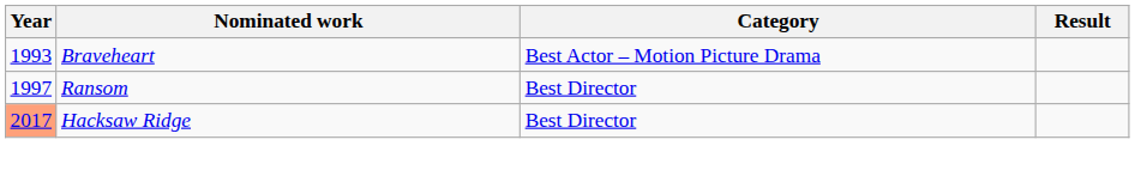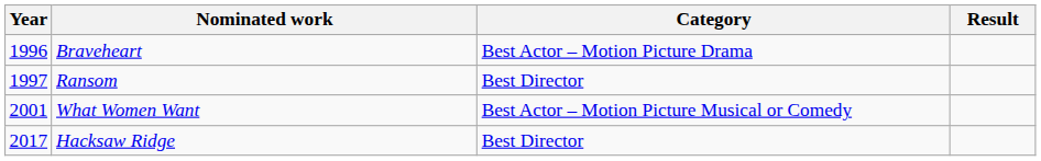Braveheart | Year: 1993 -> 1996
+ row: 2001 | What Women Want | Best Actor – Motion Picture Musical or Comedy
Hacksaw Ridge | Year: lightsalmon background -> no background
